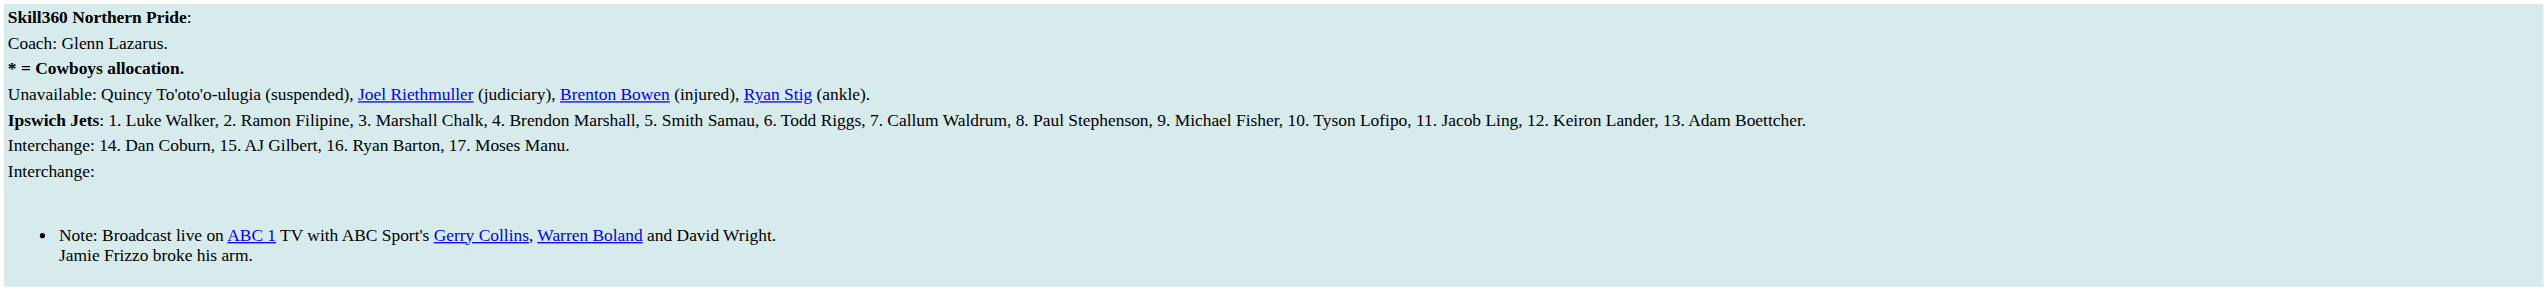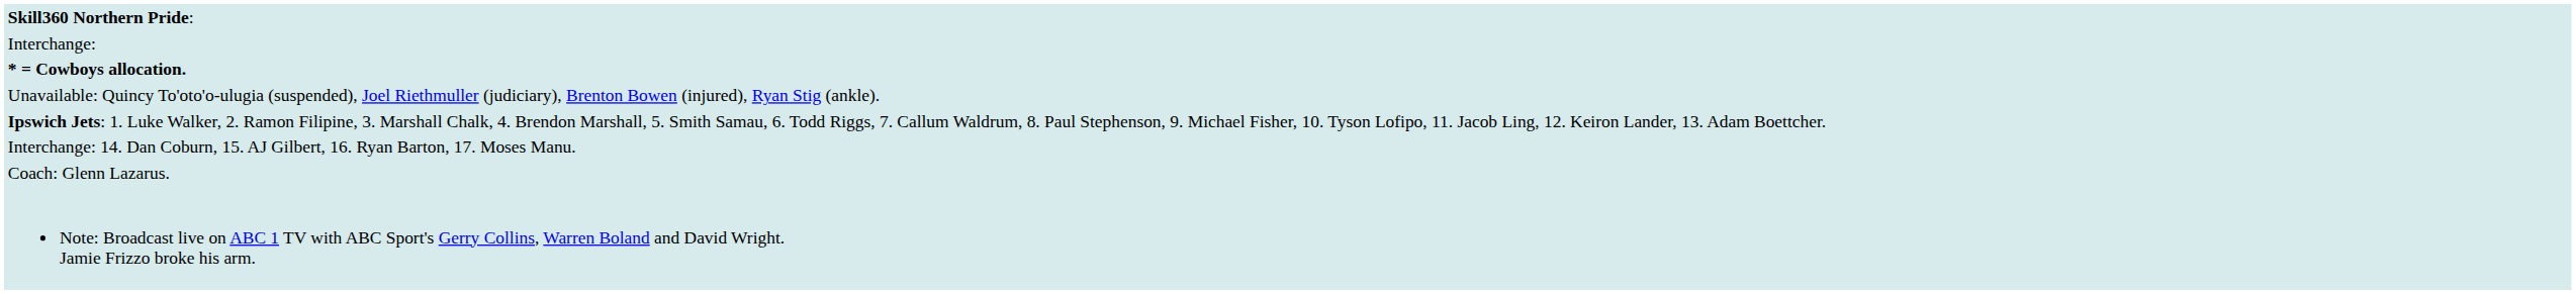row 2 | column 1: Coach: Glenn Lazarus. -> Interchange:
row 7 | column 1: Interchange: -> Coach: Glenn Lazarus.
